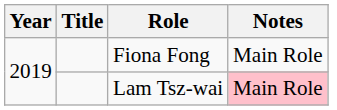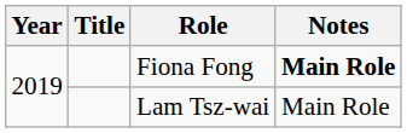Fiona Fong | Notes: normal -> bold
Lam Tsz-wai | Notes: pink background -> no background
